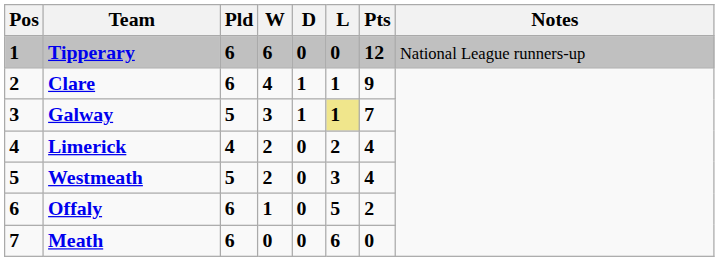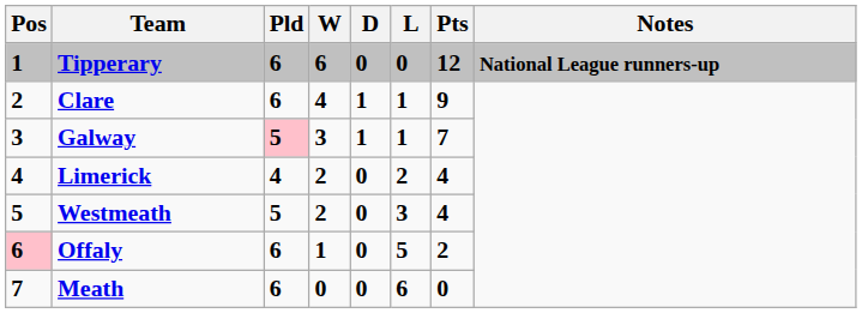Tipperary | Notes: normal -> bold
Galway | Pld: no background -> pink background
Galway | L: khaki background -> no background
Offaly | Pos: no background -> pink background
